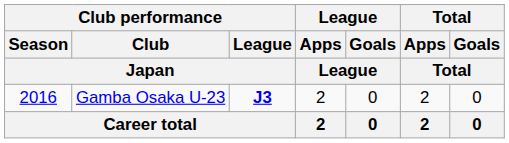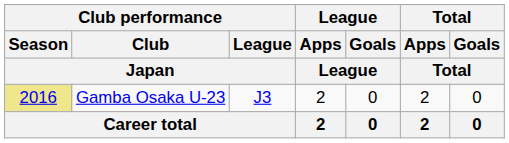Gamba Osaka U-23 | Club performance / Season / Japan: no background -> khaki background
Gamba Osaka U-23 | Club performance / League / Japan: bold -> normal
